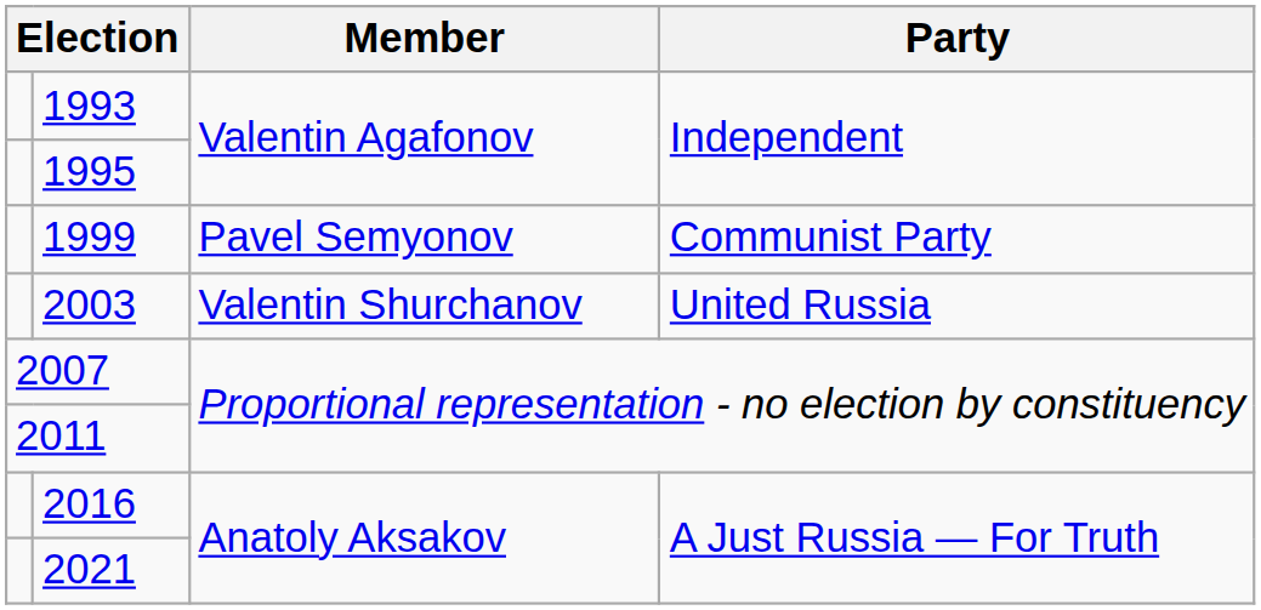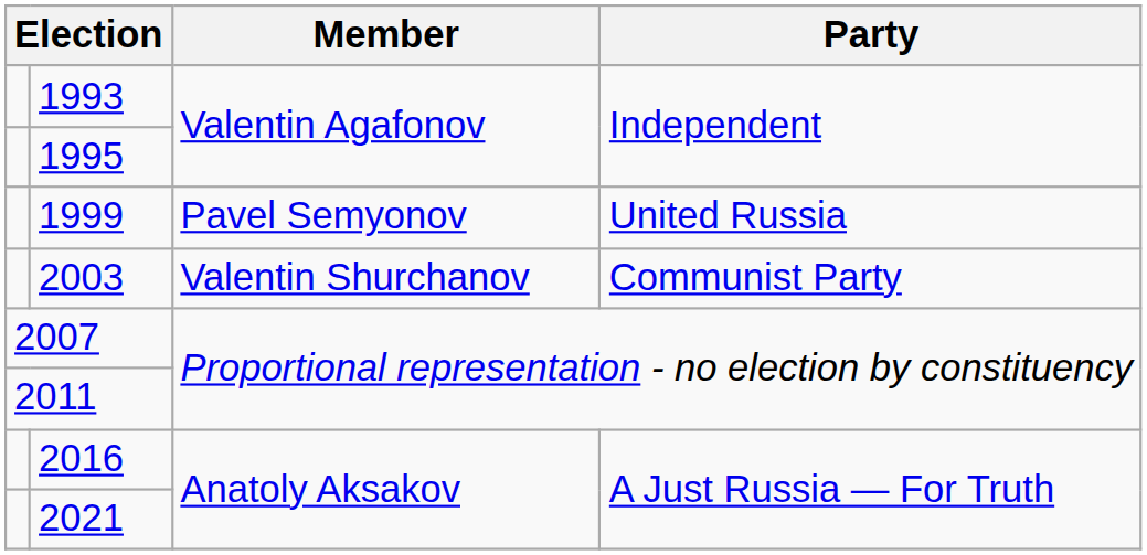1999 | Party: Communist Party -> United Russia
2003 | Party: United Russia -> Communist Party
